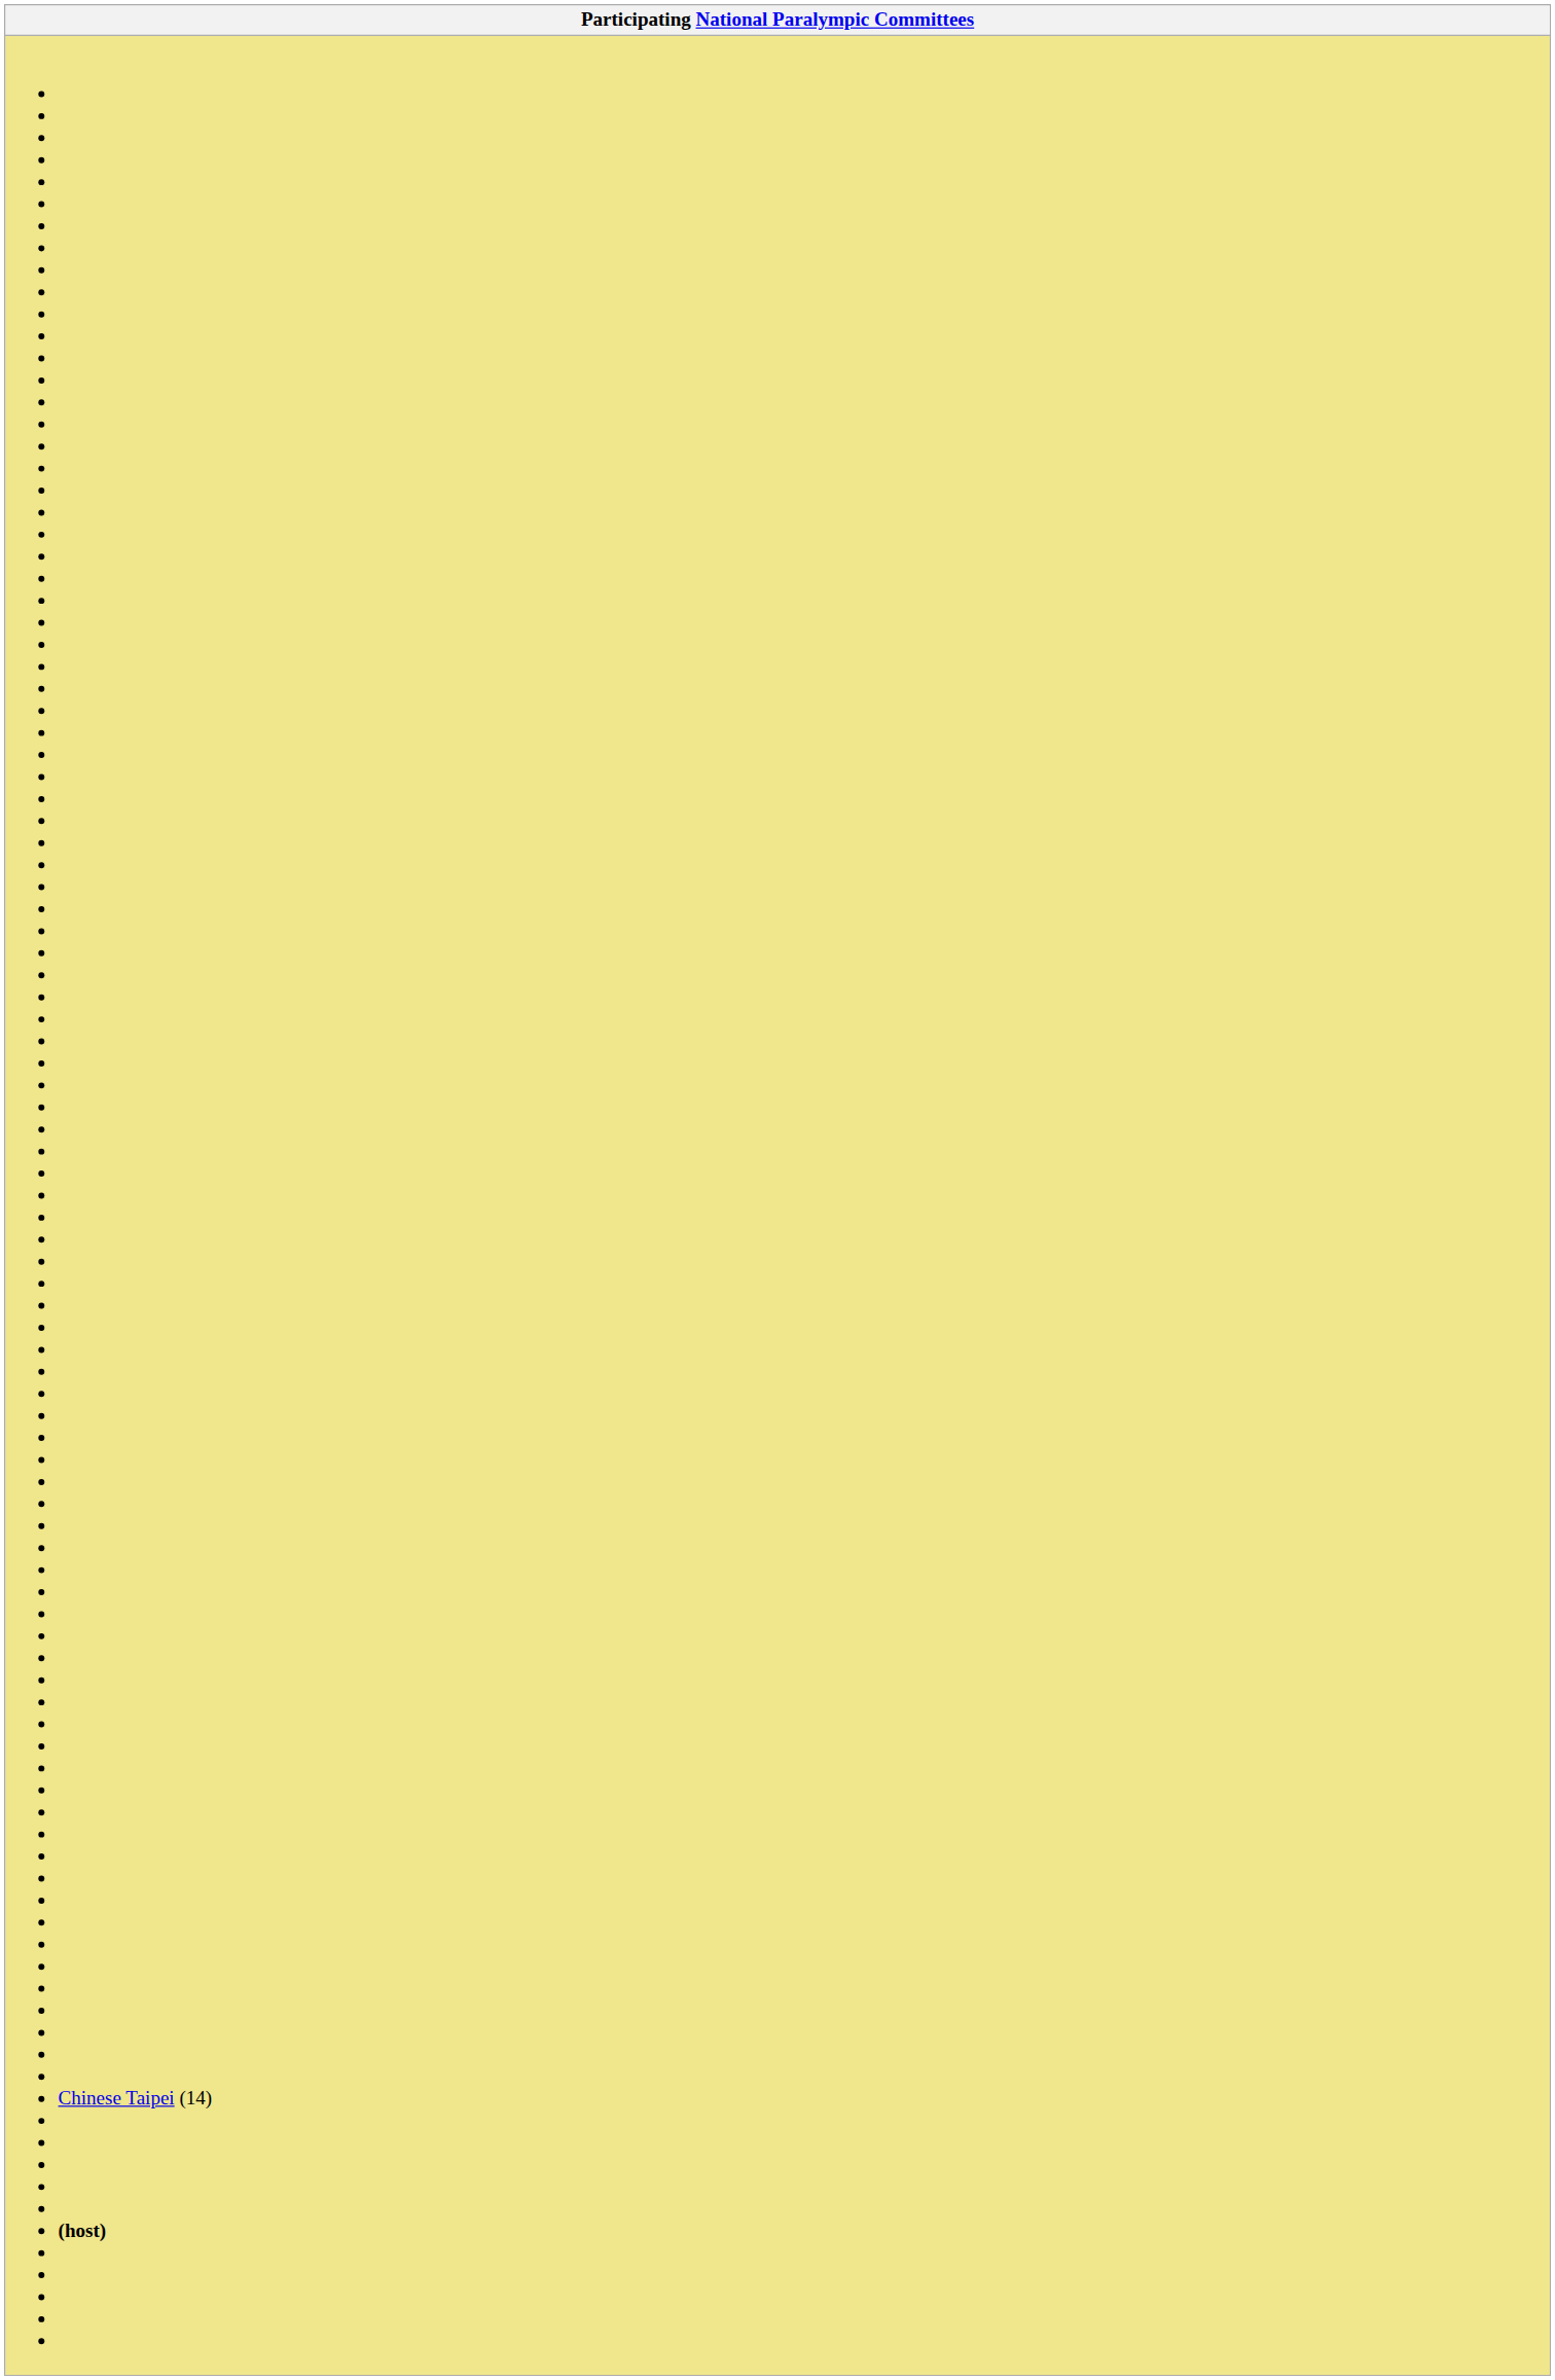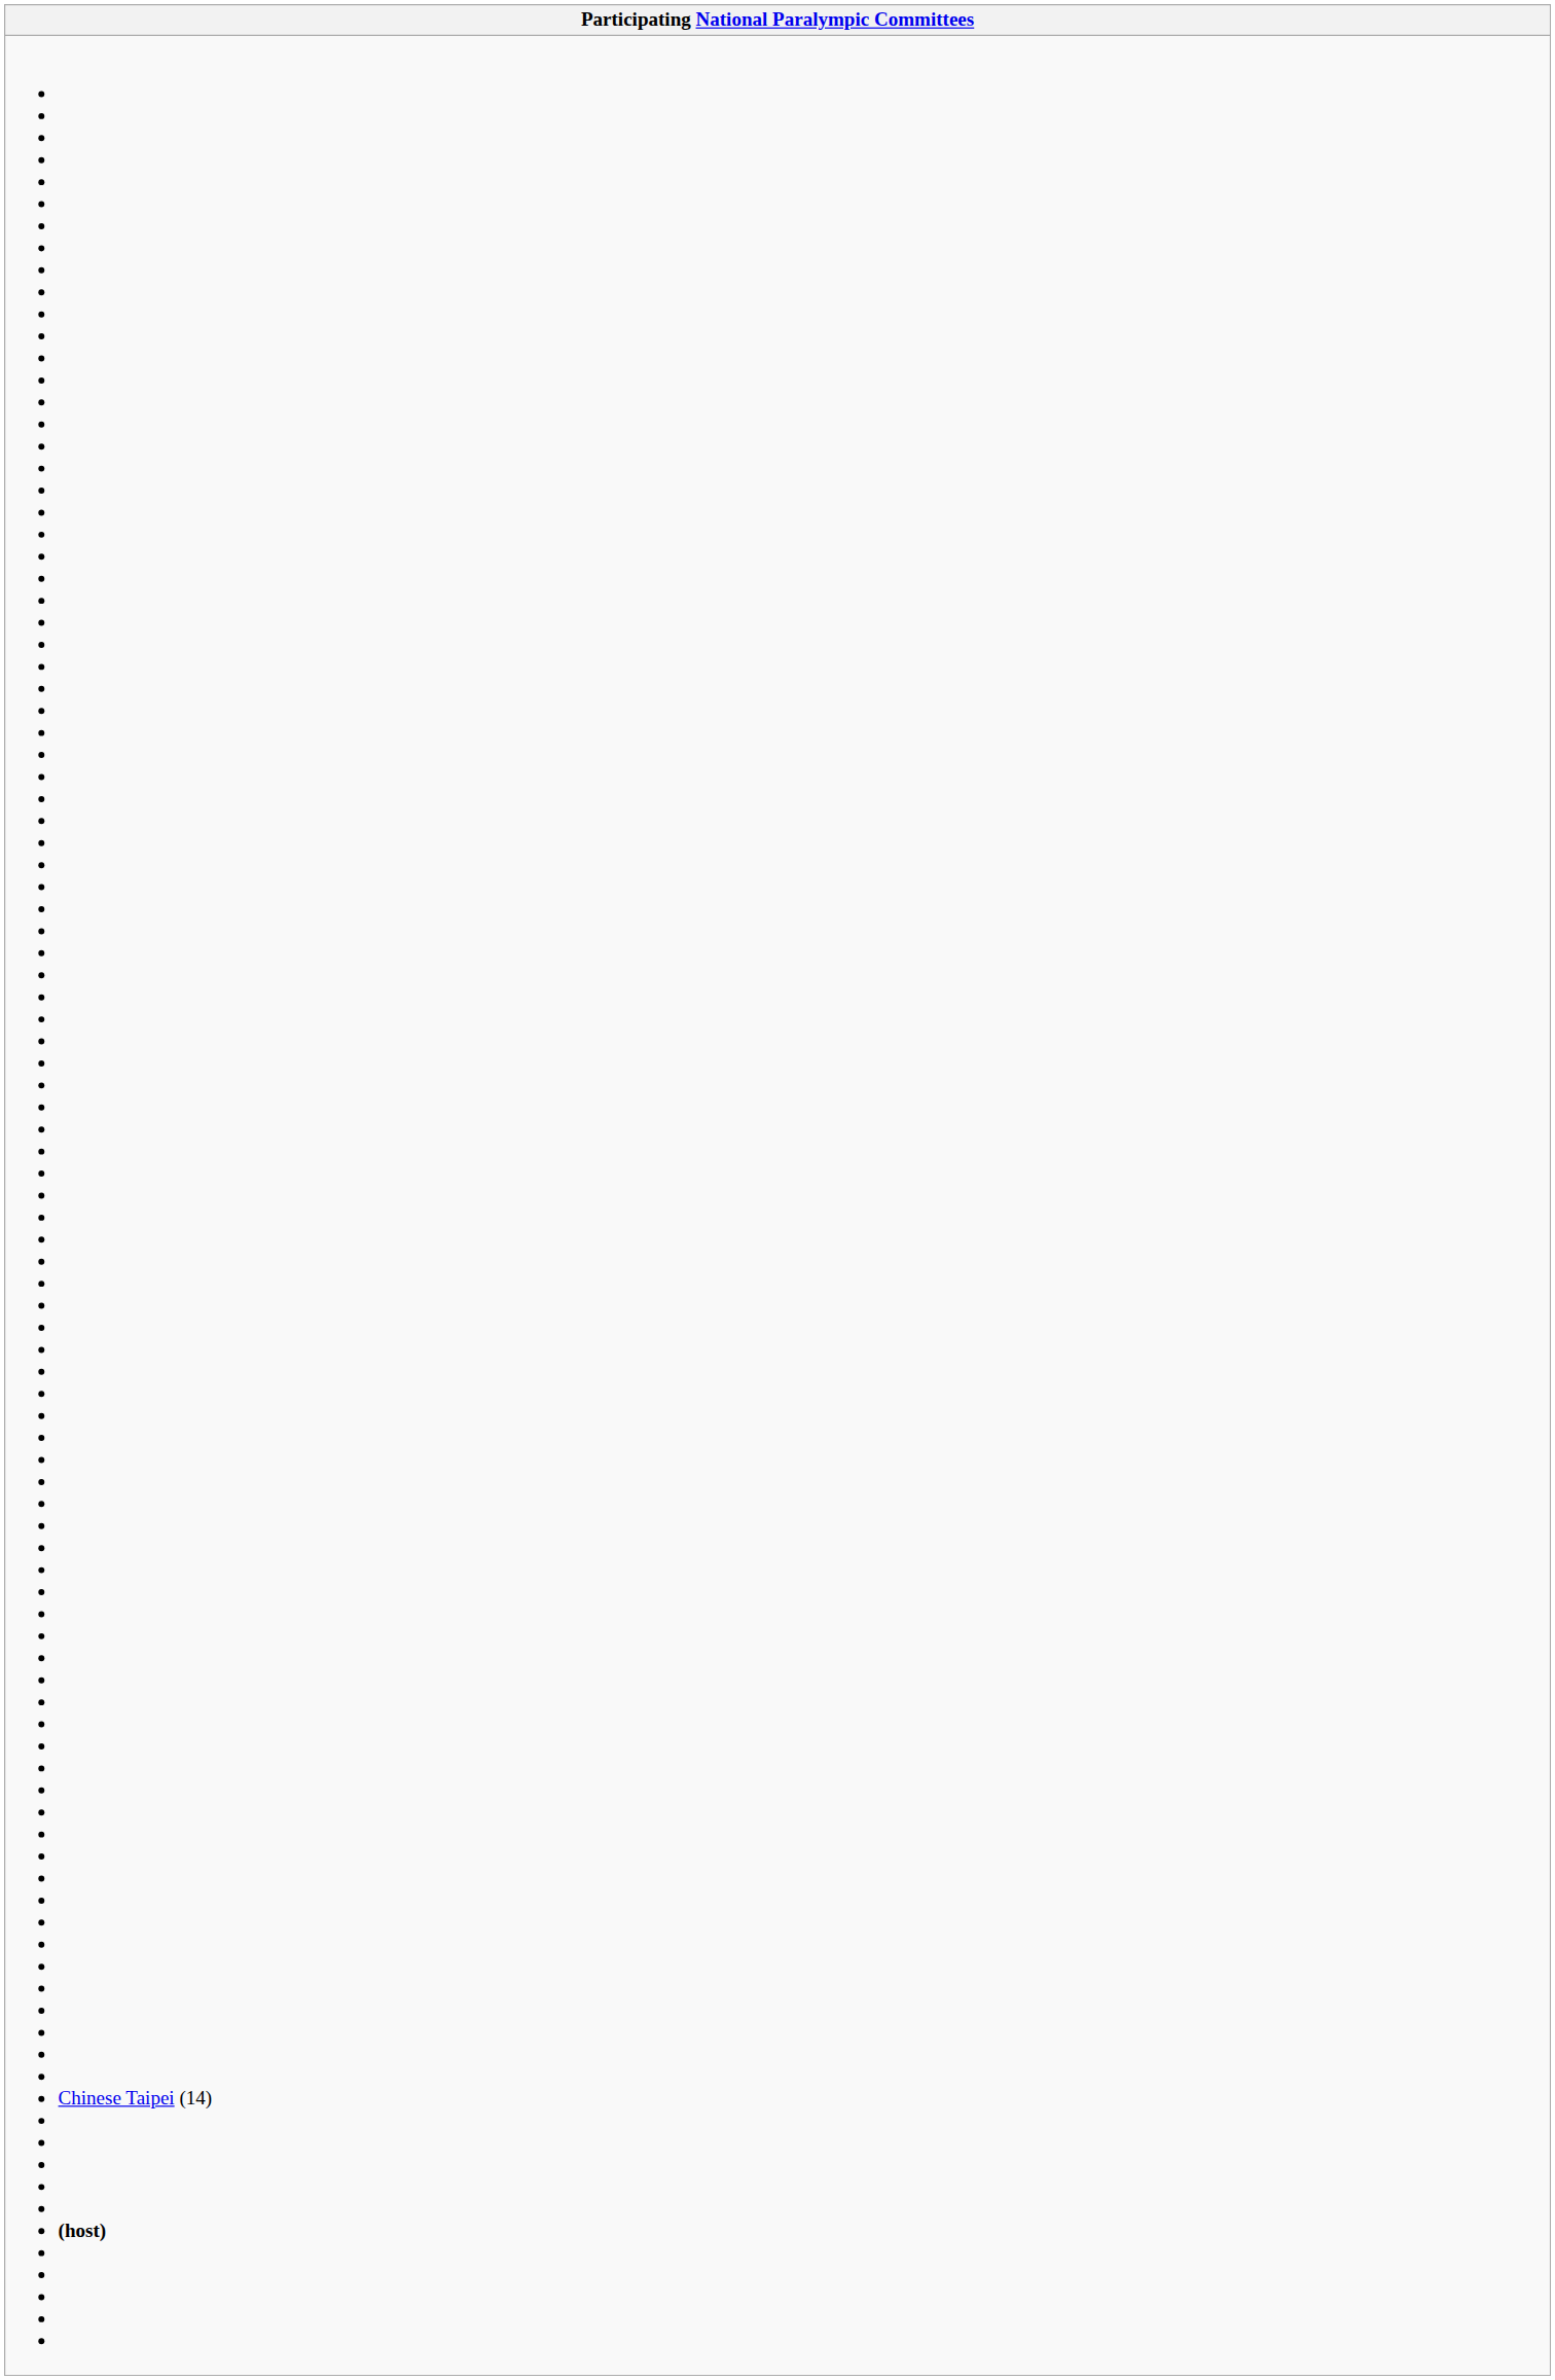row 2 | column 1: khaki background -> no background
